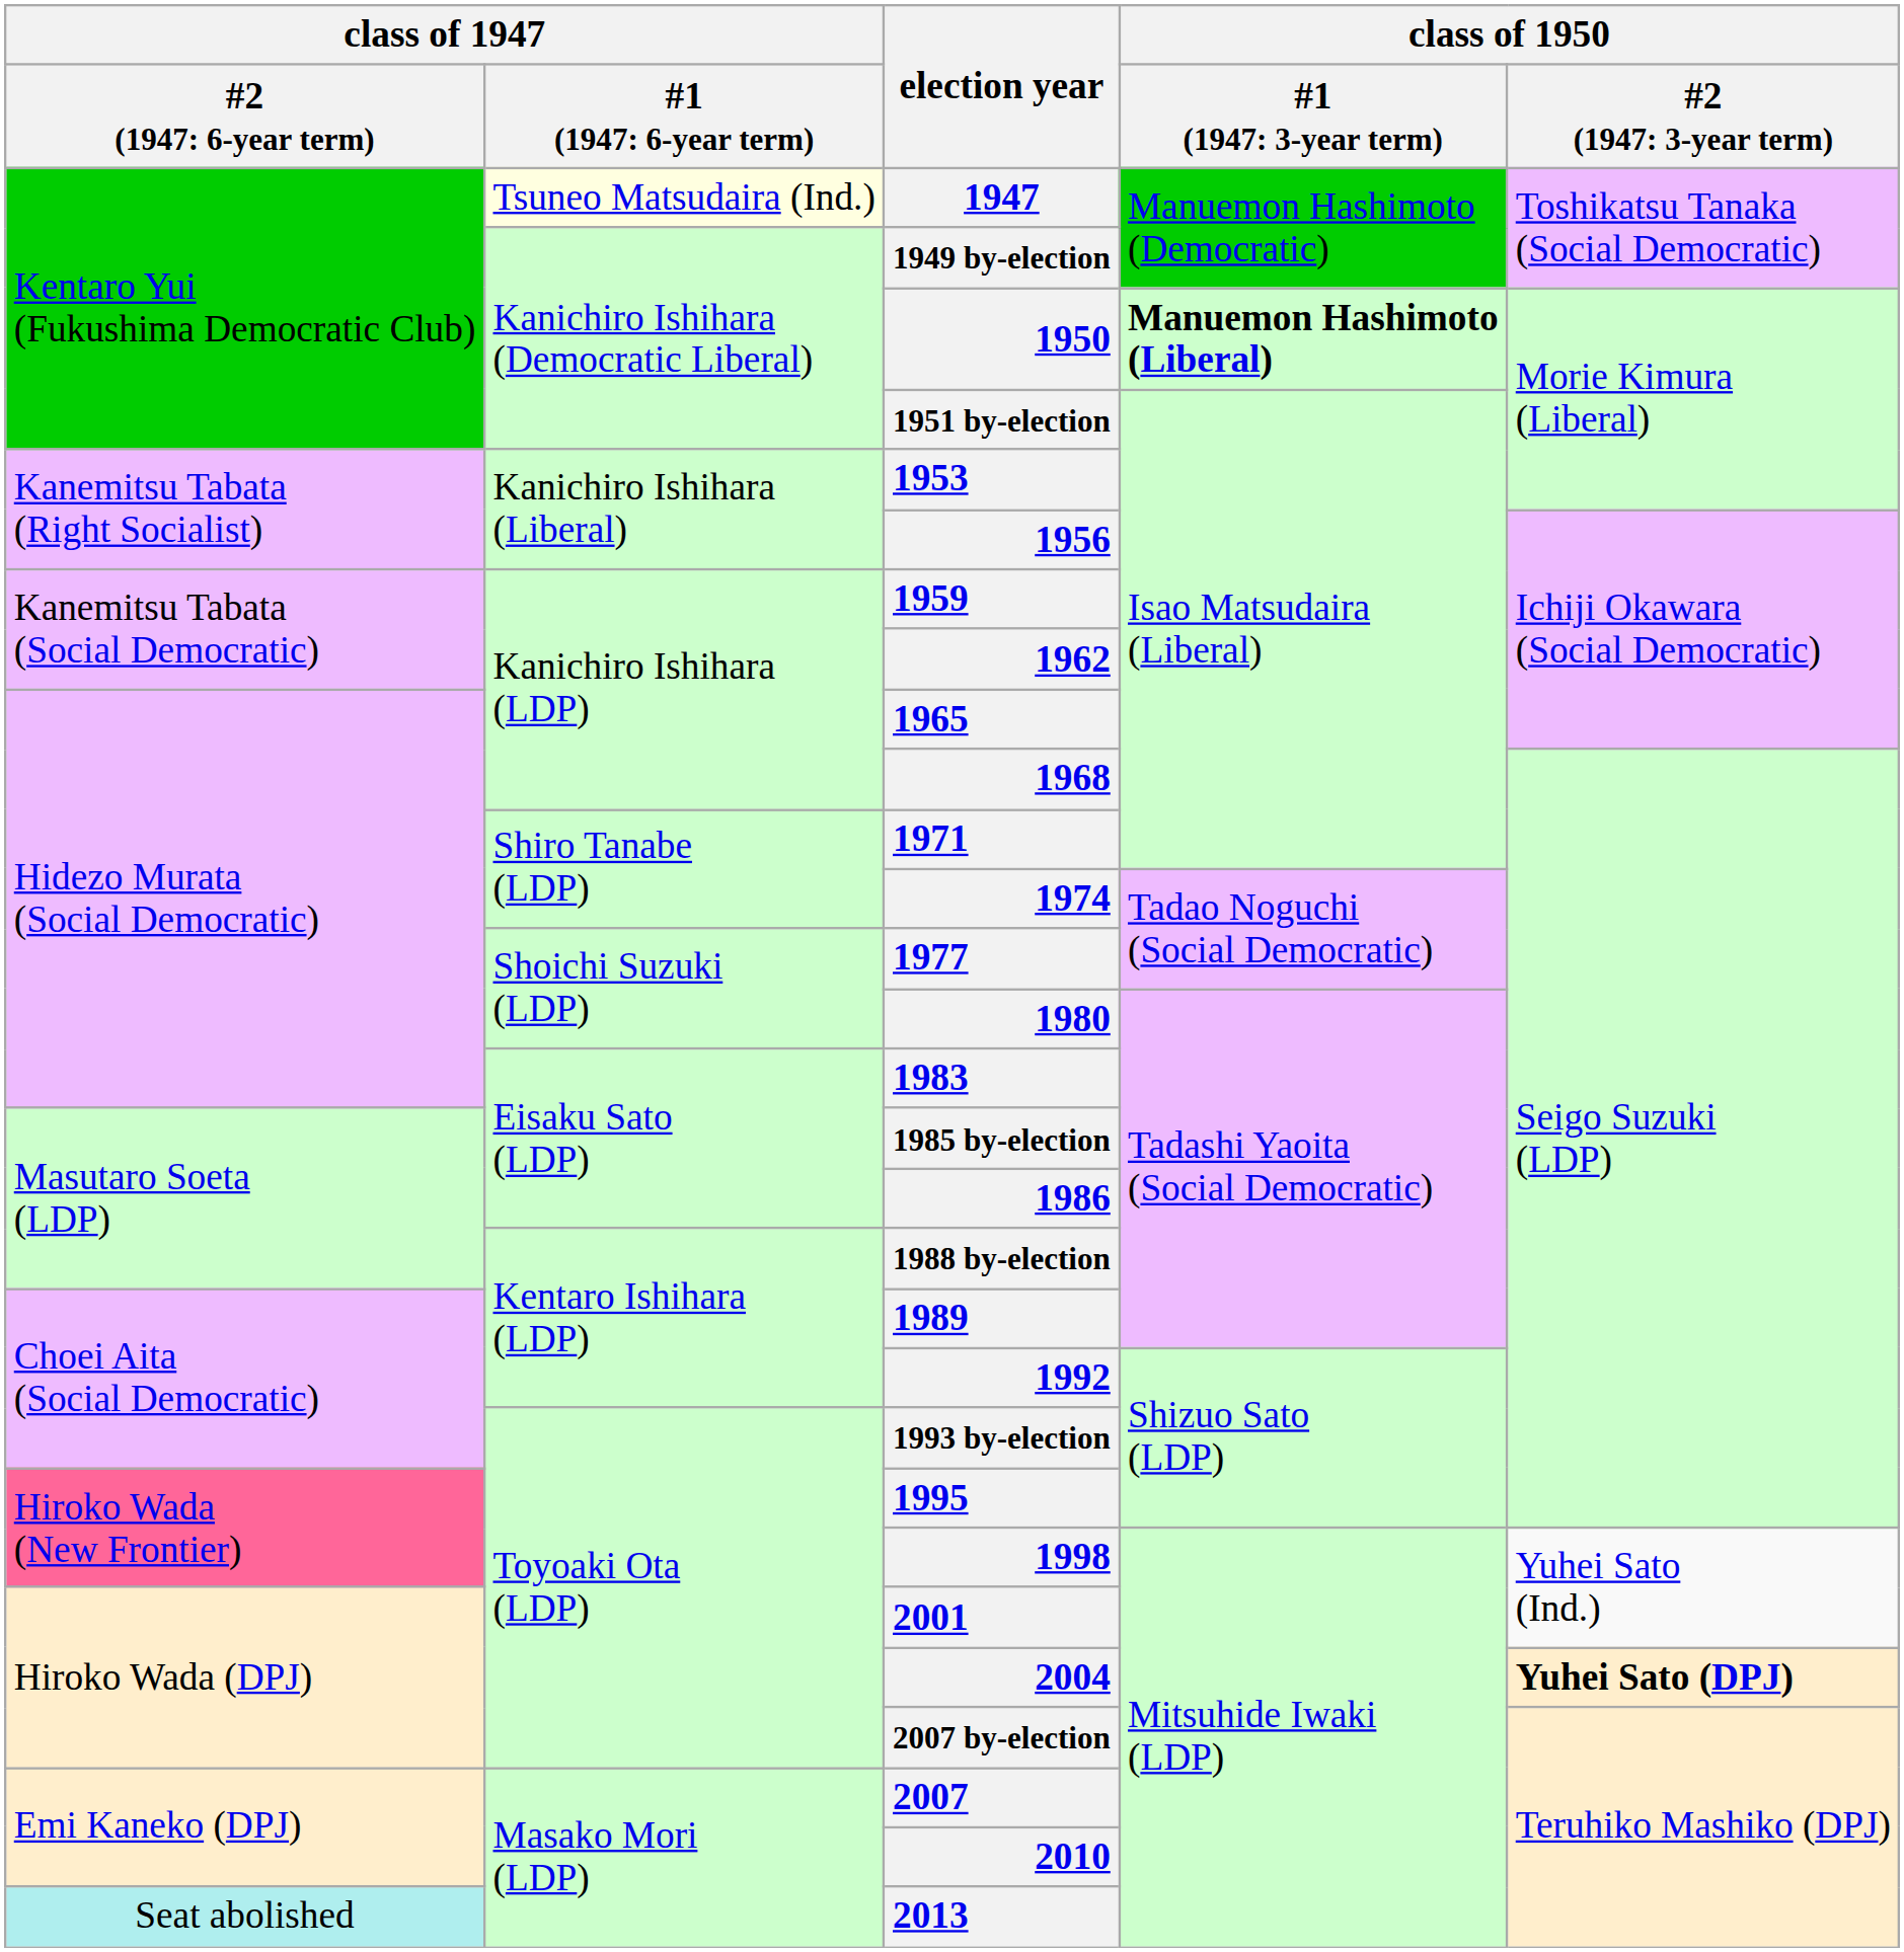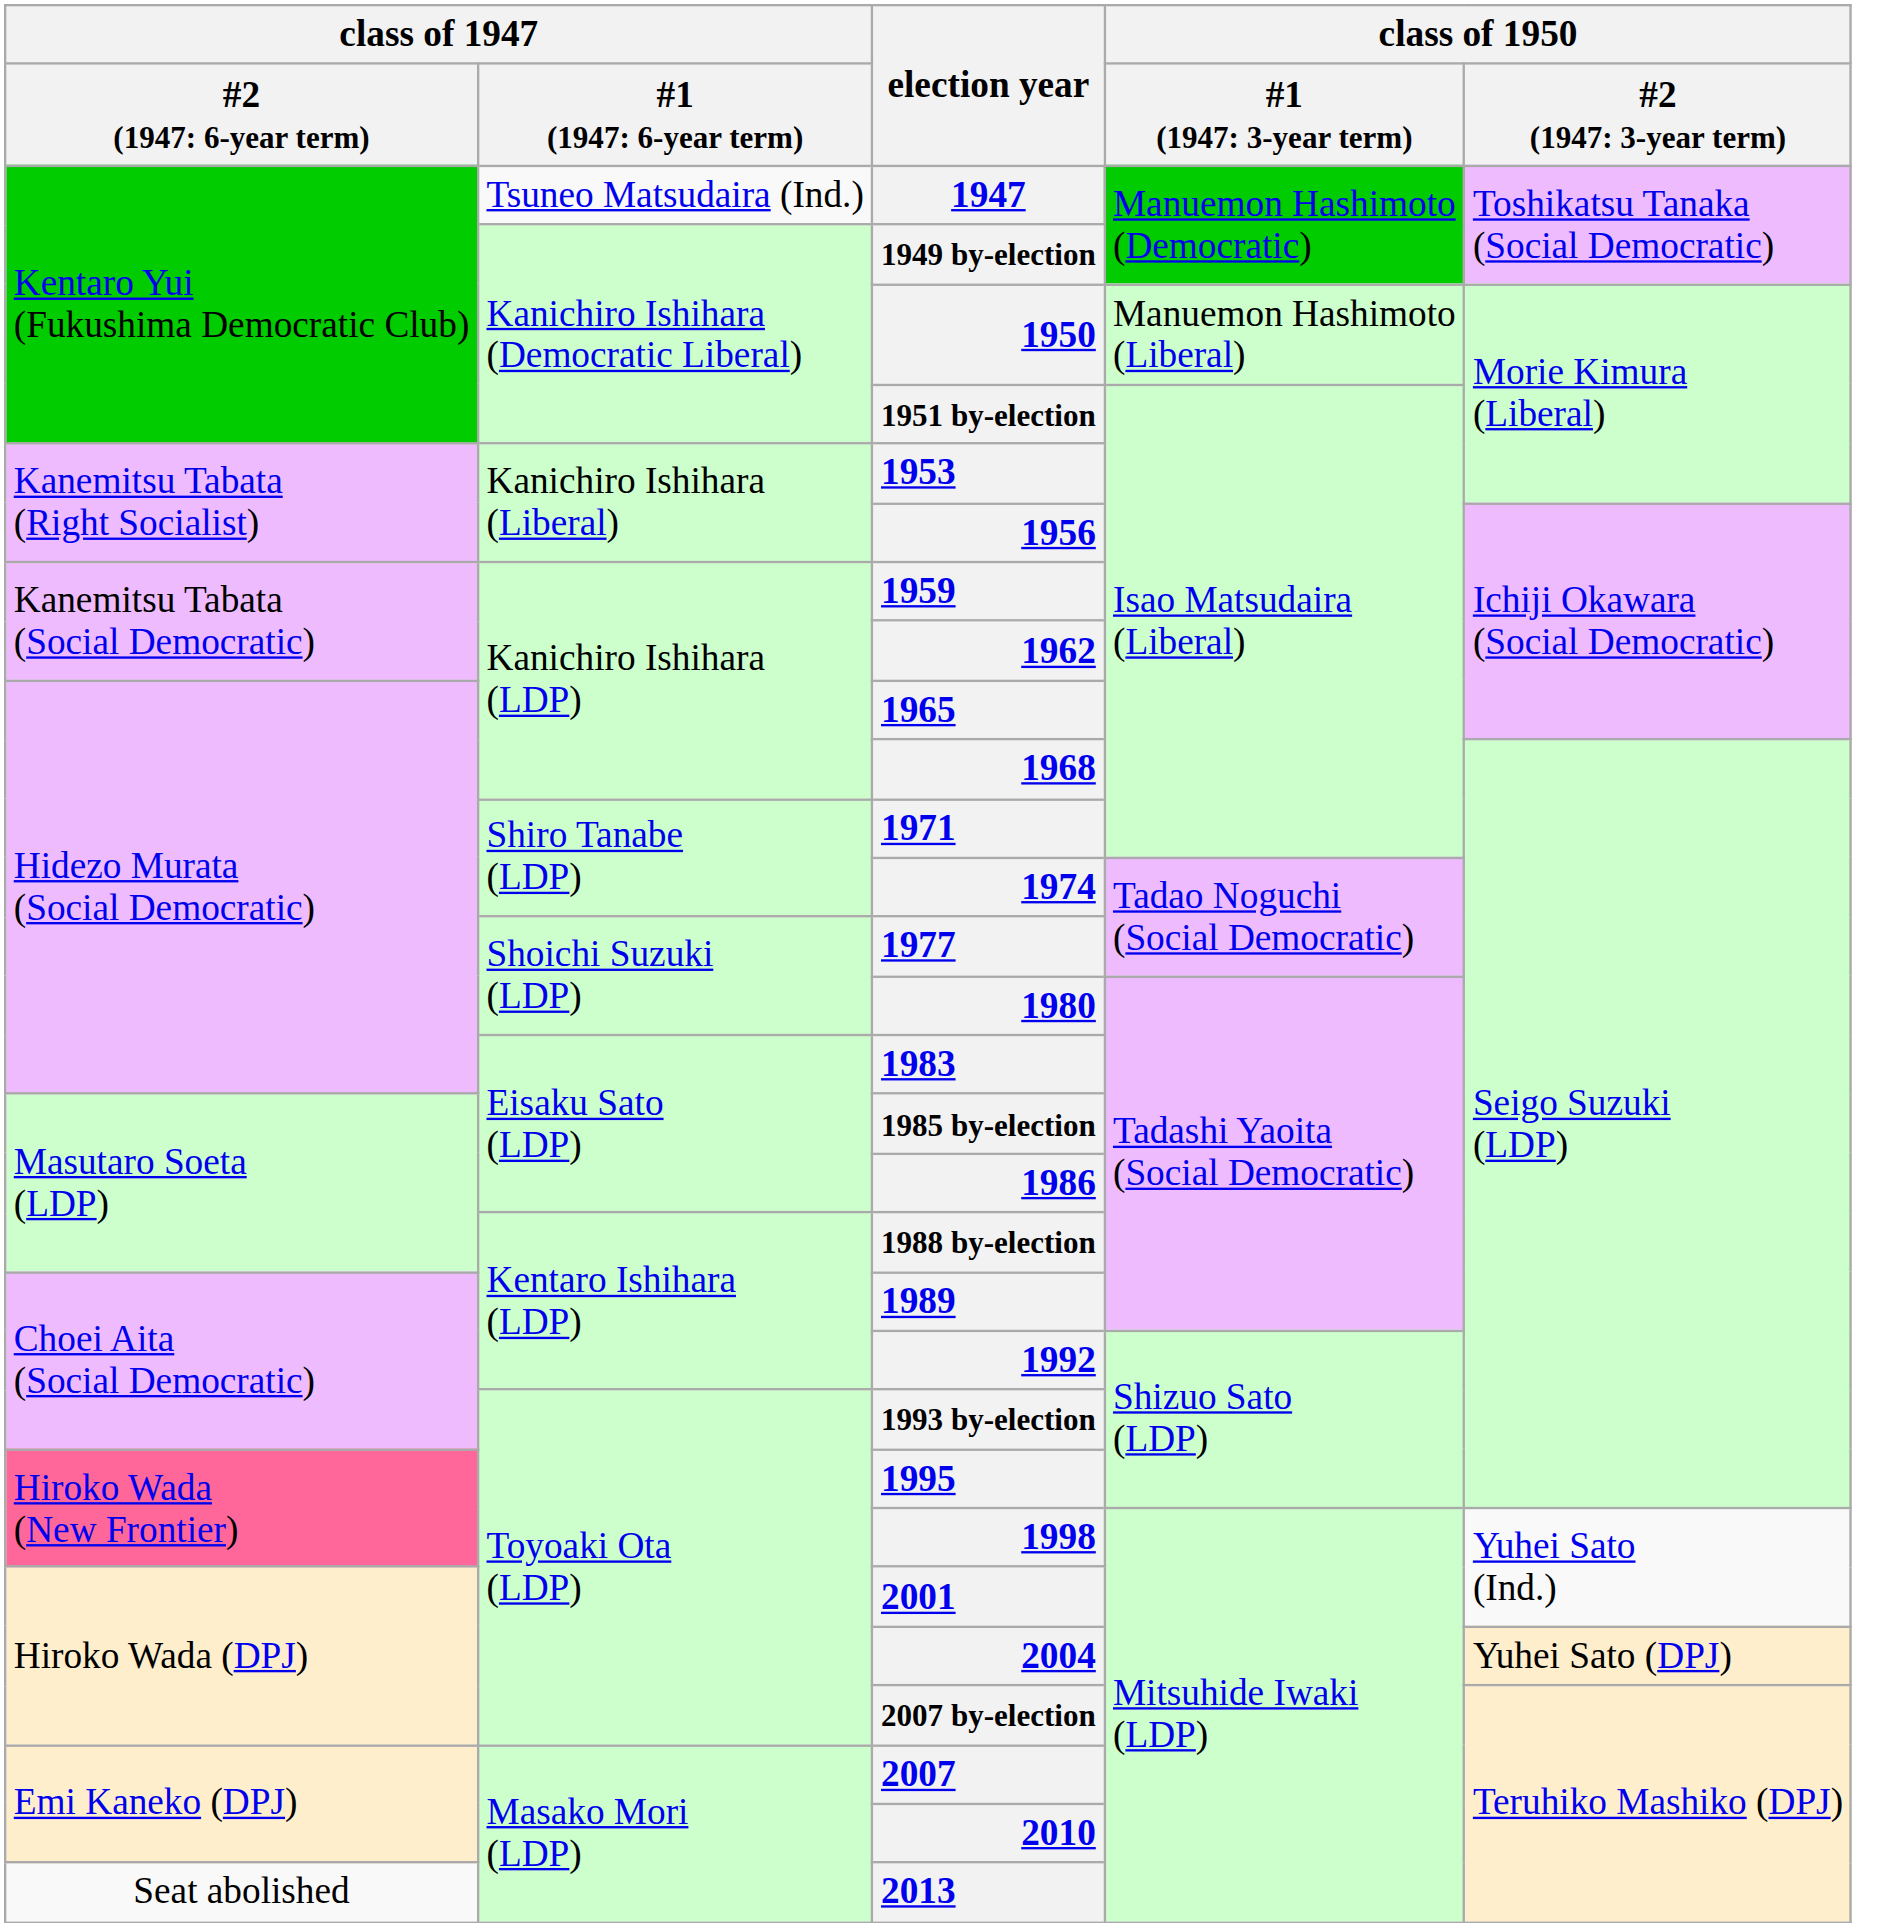1947 | column 2: lightyellow background -> no background
1950 | column 4: bold -> normal
2004 | column 5: bold -> normal
2013 | column 1: paleturquoise background -> no background
